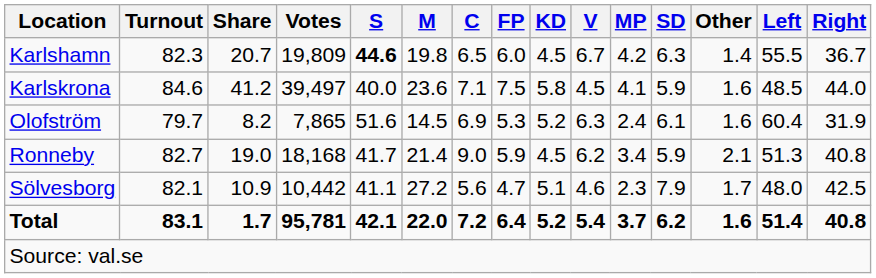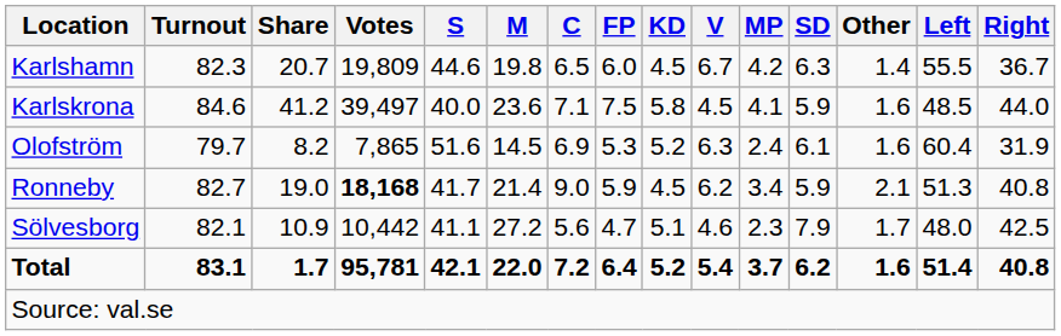Karlshamn | S: bold -> normal
Ronneby | Votes: normal -> bold
